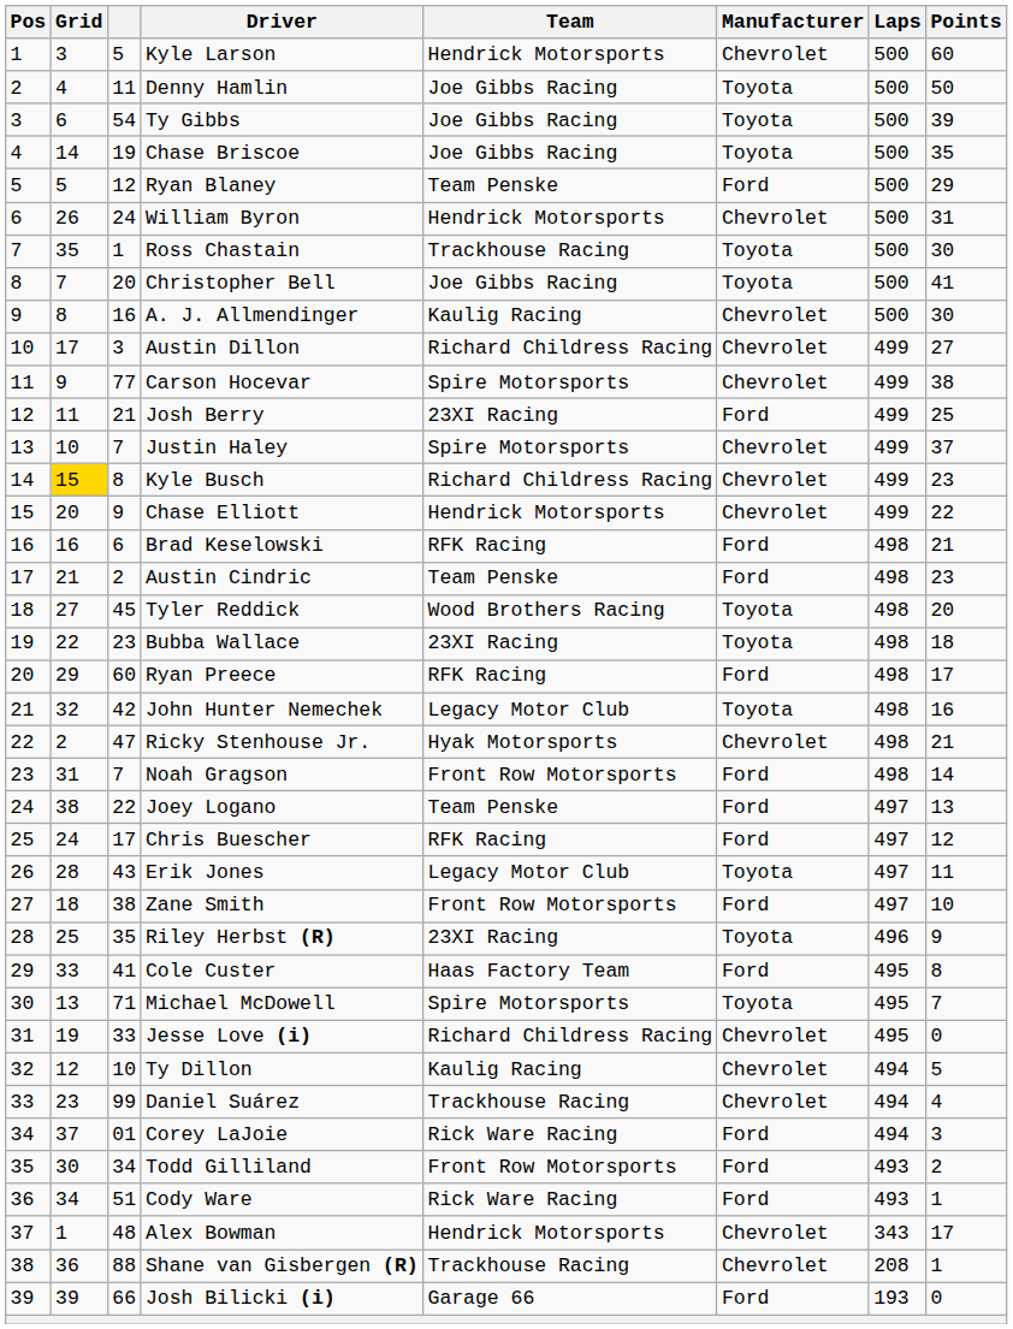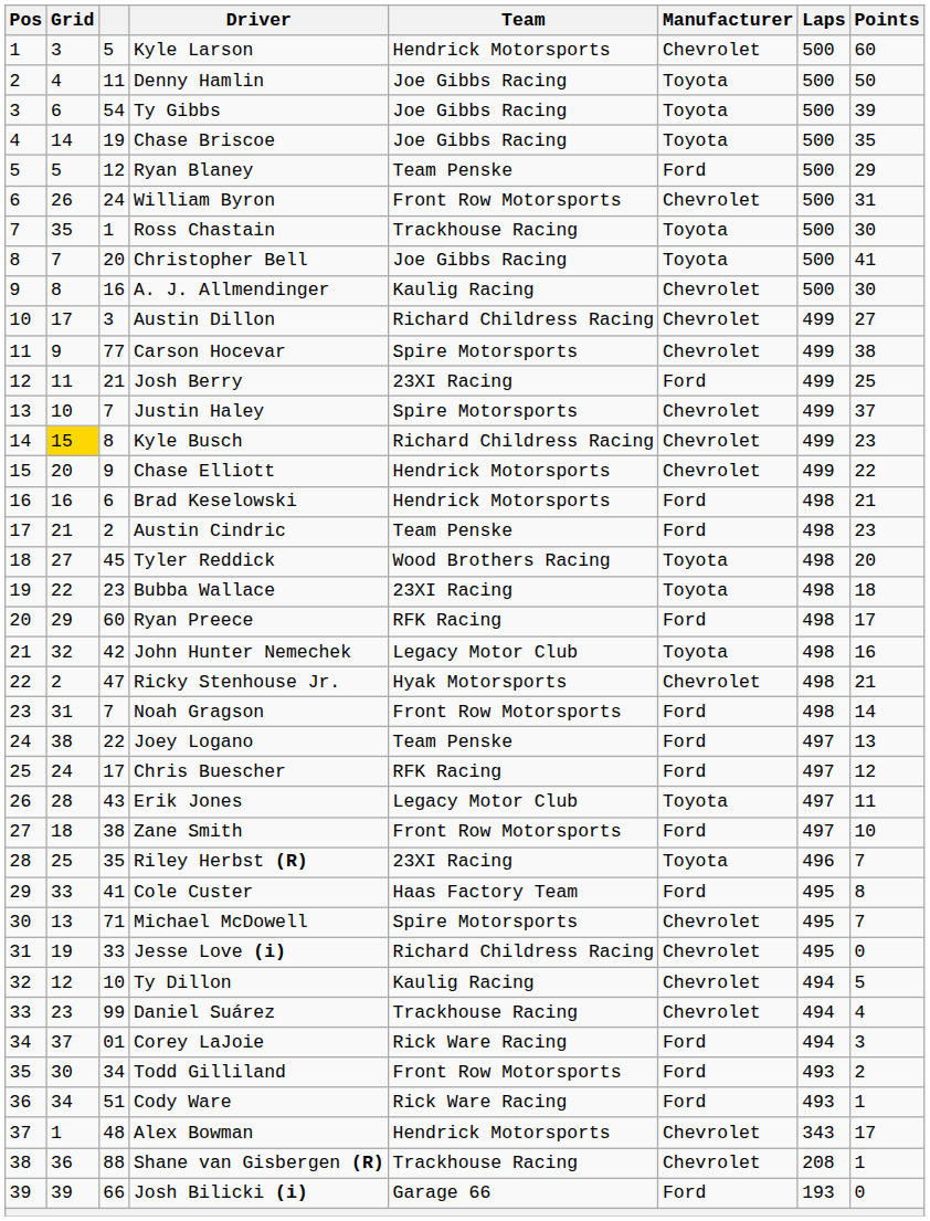William Byron | Team: Hendrick Motorsports -> Front Row Motorsports
Brad Keselowski | Team: RFK Racing -> Hendrick Motorsports
Riley Herbst (R) | Points: 9 -> 7
Michael McDowell | Manufacturer: Toyota -> Chevrolet
